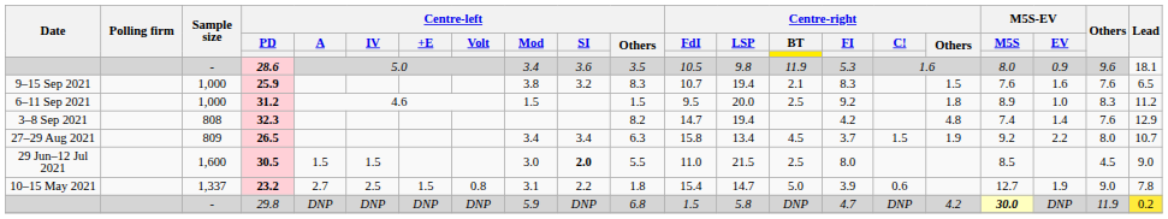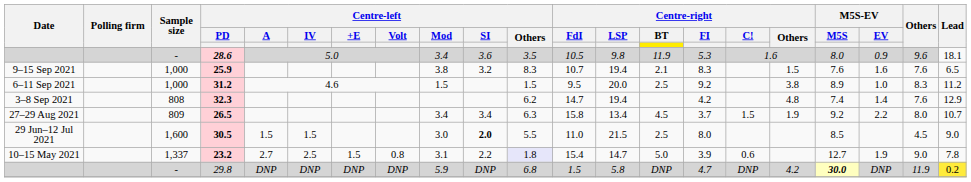31.2 | Centre-right / Others: 1.8 -> 3.8
32.3 | Centre-left / Others: 8.2 -> 6.2
23.2 | Centre-left / Others: no background -> lavender background
